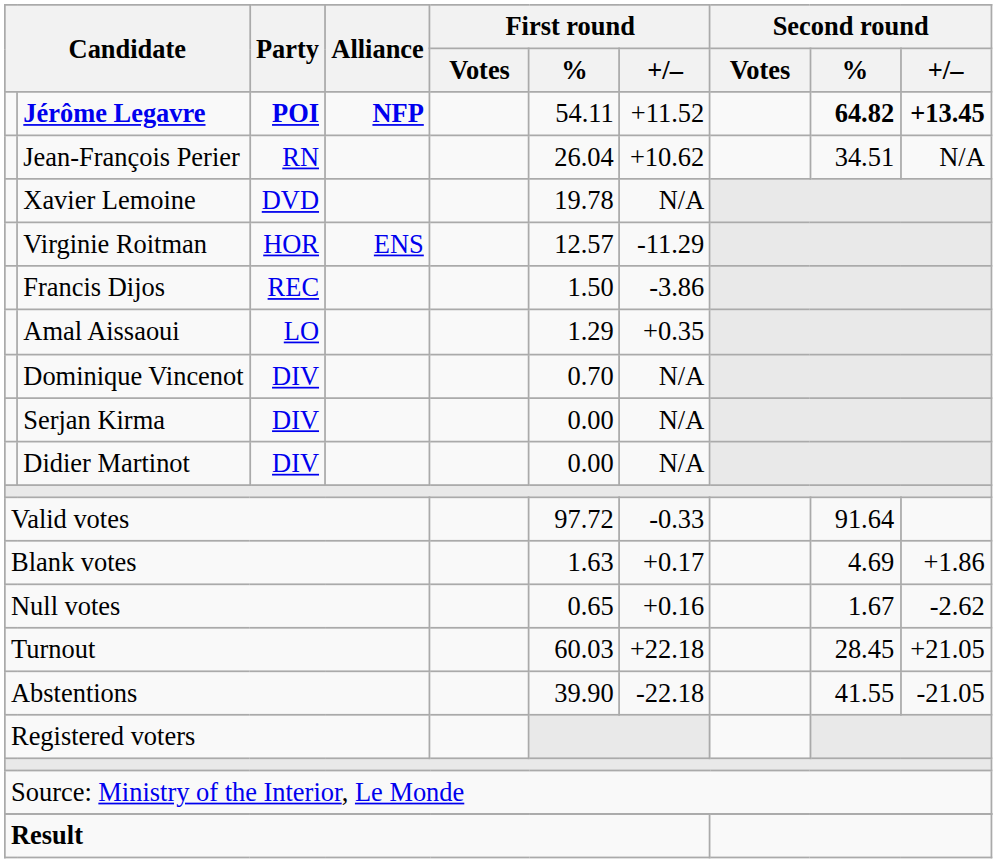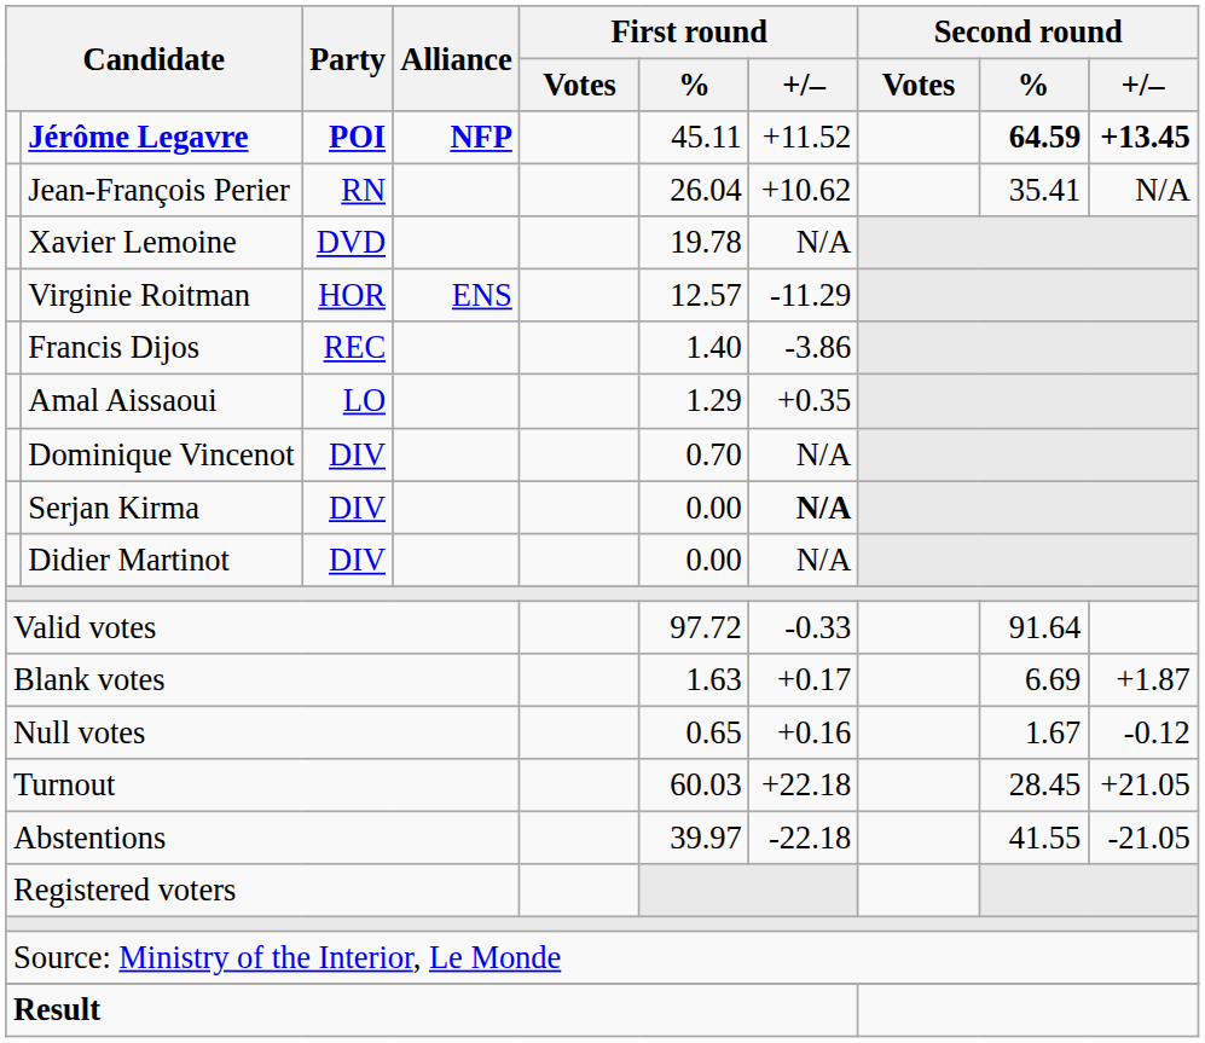Jérôme Legavre | First round / %: 54.11 -> 45.11
Jérôme Legavre | Second round / %: 64.82 -> 64.59
Jean-François Perier | Second round / %: 34.51 -> 35.41
Francis Dijos | First round / %: 1.50 -> 1.40
Serjan Kirma | First round / +/–: normal -> bold
Blank votes | Second round / %: 4.69 -> 6.69
Blank votes | Second round / +/–: +1.86 -> +1.87
Null votes | Second round / +/–: -2.62 -> -0.12
Abstentions | First round / %: 39.90 -> 39.97
